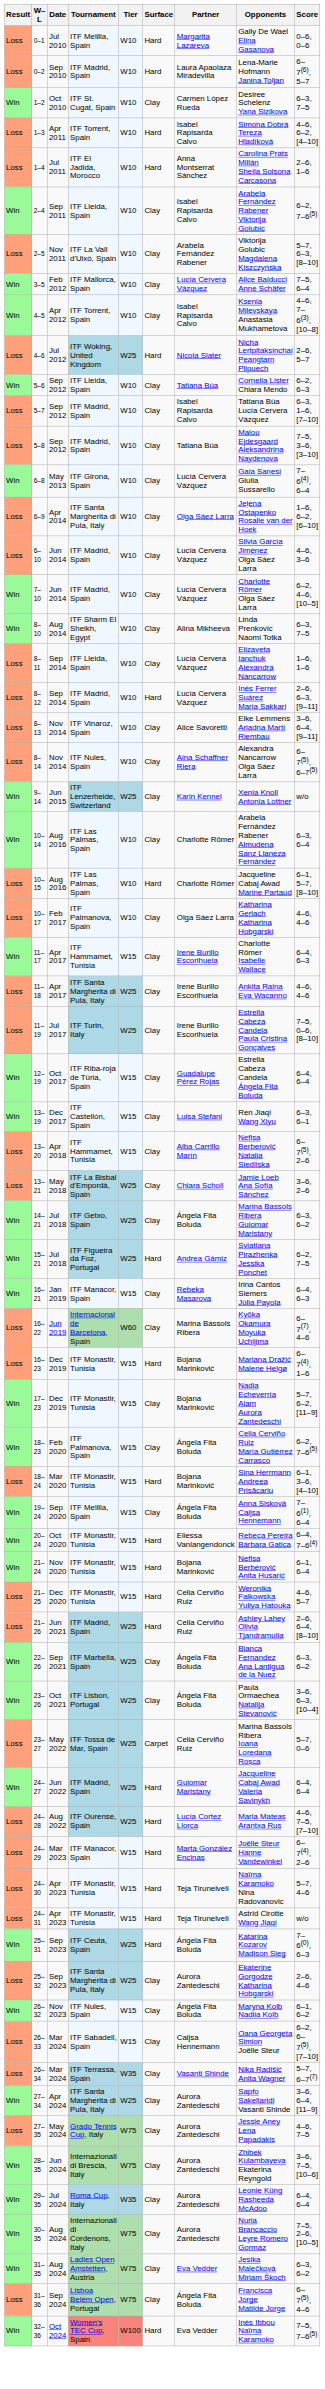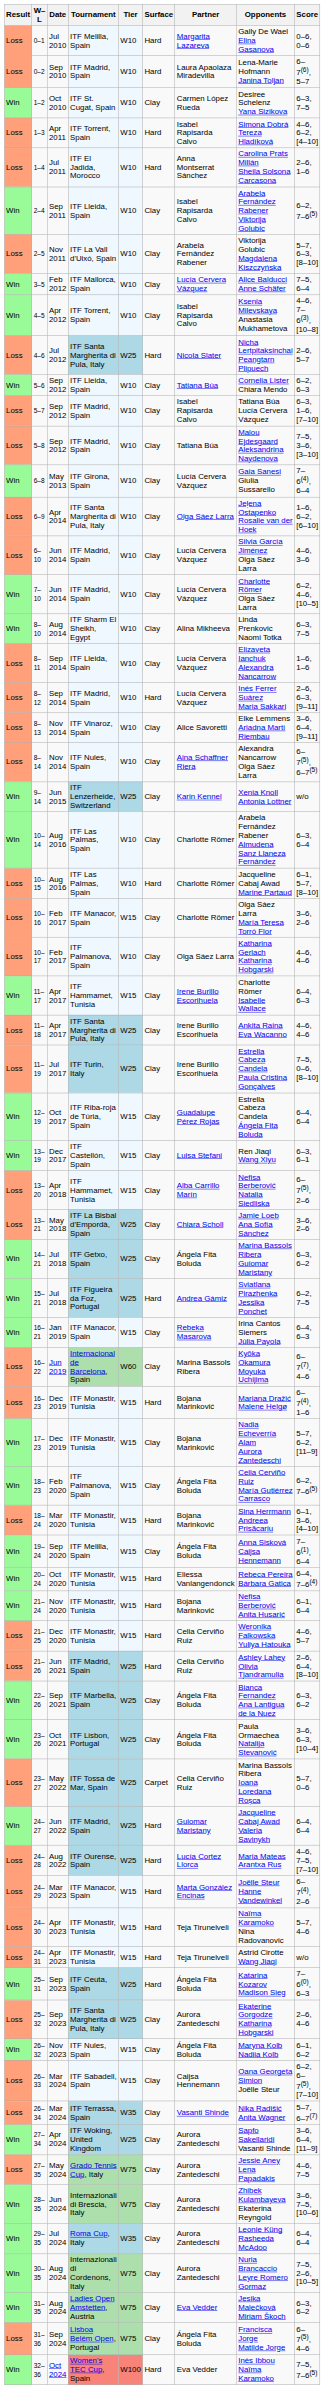4–6 | Tournament: ITF Woking, United Kingdom -> ITF Santa Margherita di Pula, Italy
+ row: Loss | 10–16 | Feb 2017 | ITF Manacor, Spain | W15 | Clay | Charlotte Römer | Olga Sáez Larra María Teresa Torró Flor | 3–6, 2–6
27–34 | Tournament: ITF Santa Margherita di Pula, Italy -> ITF Woking, United Kingdom
